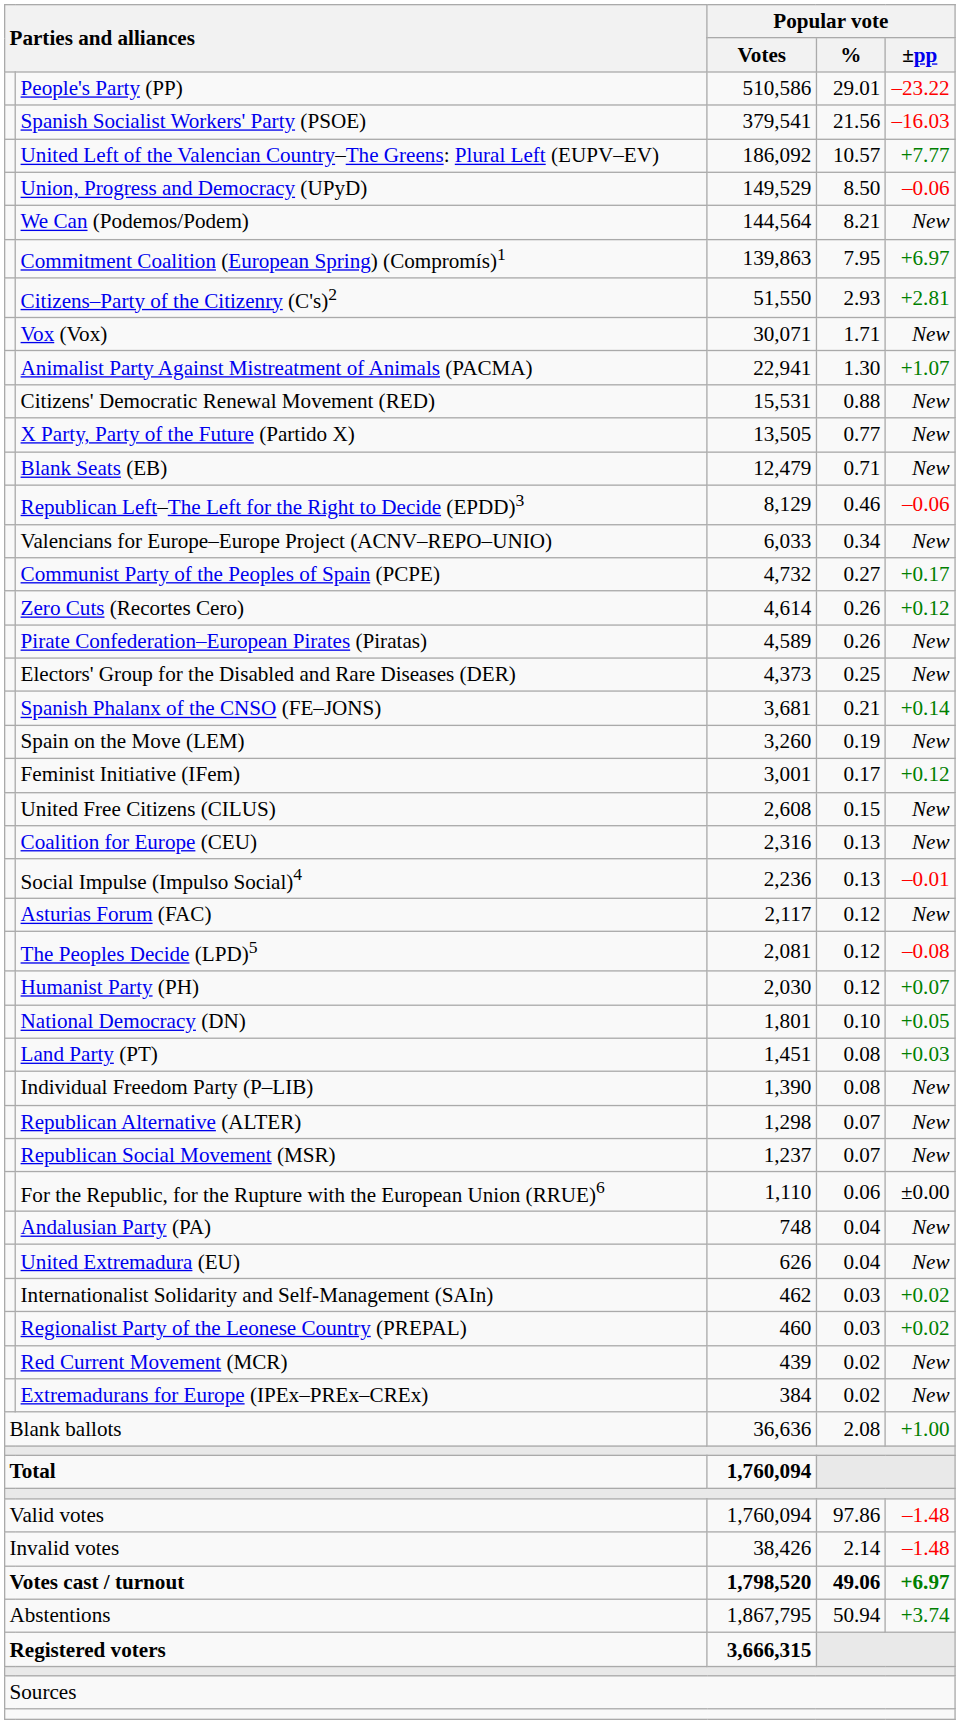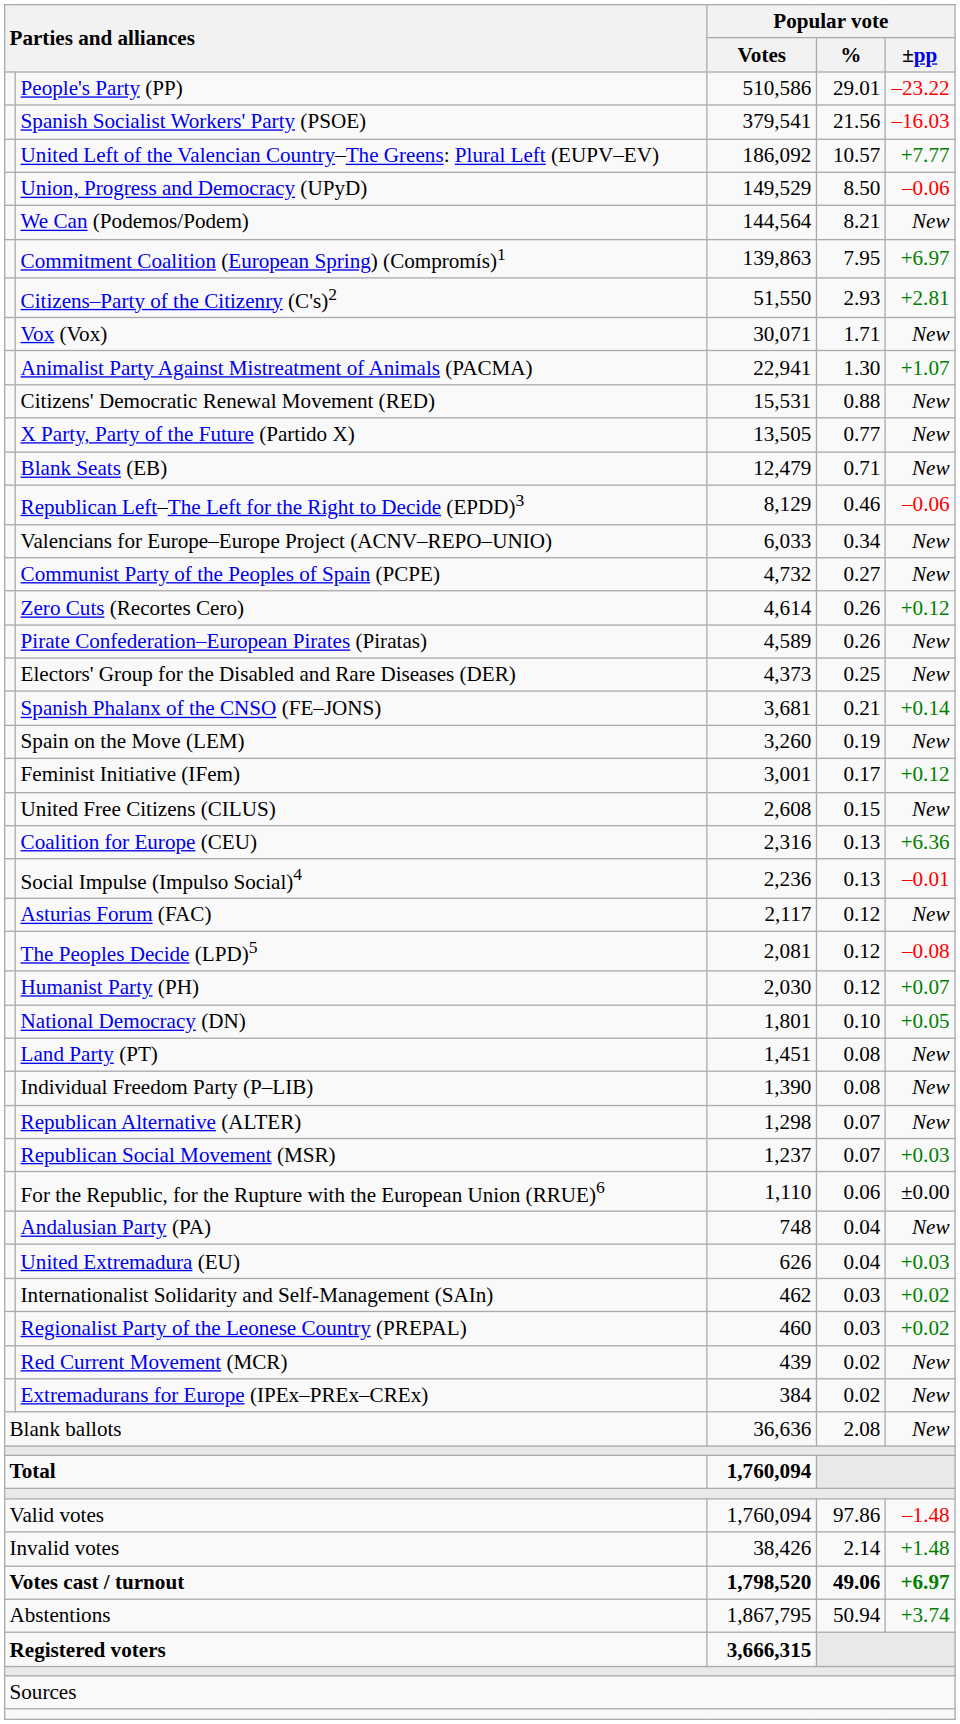Communist Party of the Peoples of Spain (PCPE) | Popular vote / ±pp: +0.17 -> New
Coalition for Europe (CEU) | Popular vote / ±pp: New -> +6.36
Land Party (PT) | Popular vote / ±pp: +0.03 -> New
Republican Social Movement (MSR) | Popular vote / ±pp: New -> +0.03
United Extremadura (EU) | Popular vote / ±pp: New -> +0.03
Blank ballots | Popular vote / ±pp: +1.00 -> New
Invalid votes | Popular vote / ±pp: –1.48 -> +1.48
